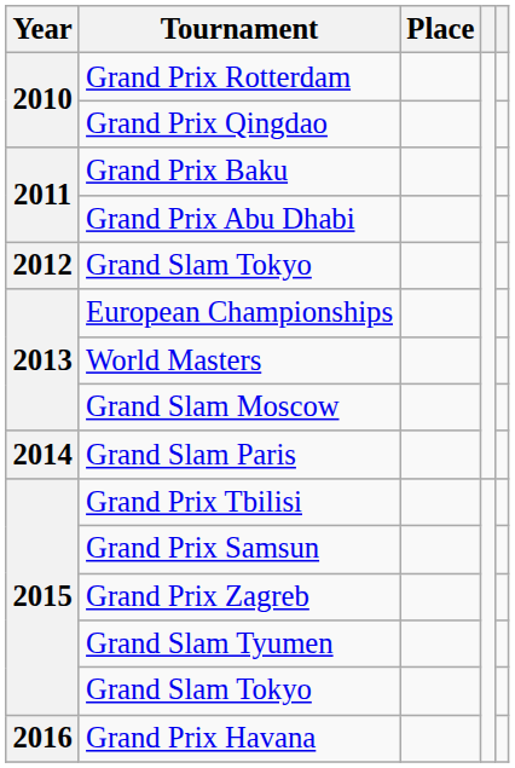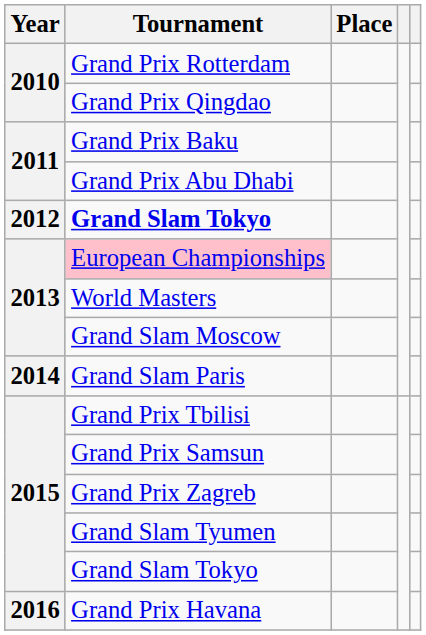2012 / Grand Slam Tokyo | Tournament: normal -> bold
European Championships | Tournament: no background -> pink background
